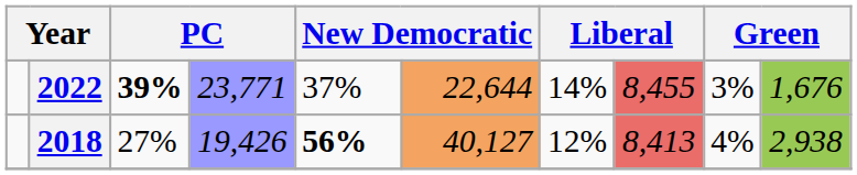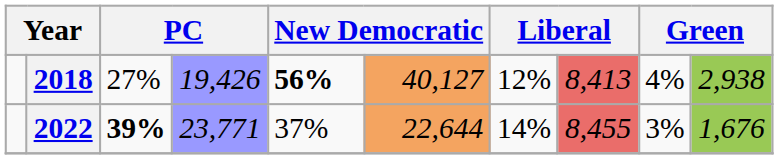rows swapped: 2022 <-> 2018
